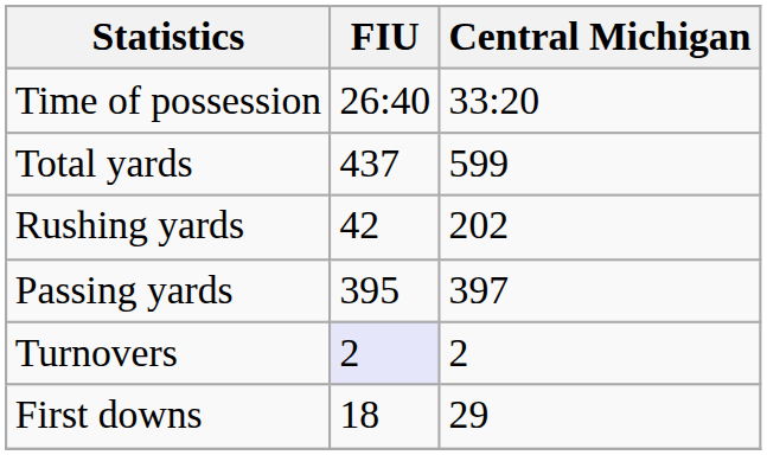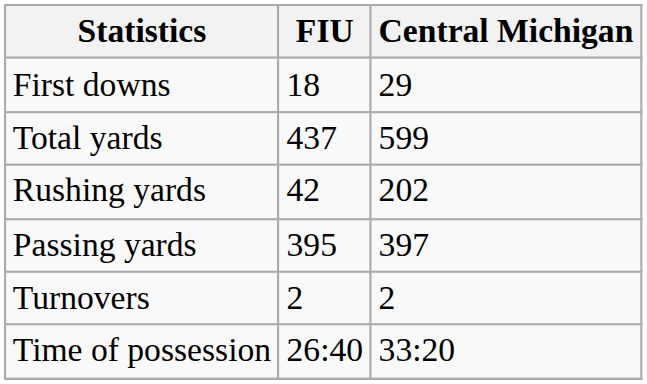rows swapped: First downs <-> Time of possession
Turnovers | FIU: lavender background -> no background
